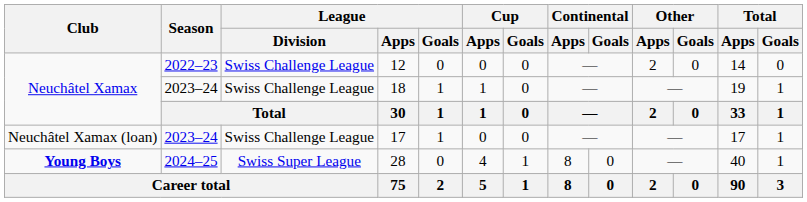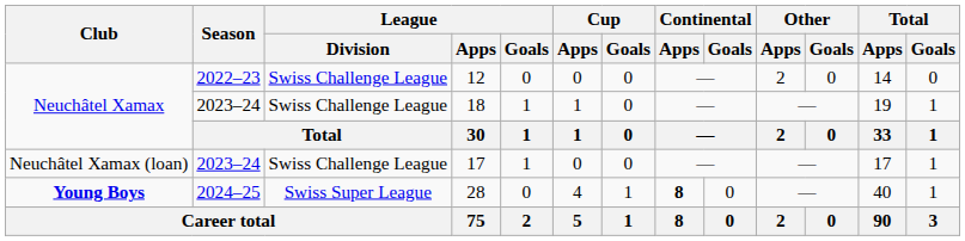28 | Continental / Apps: normal -> bold
